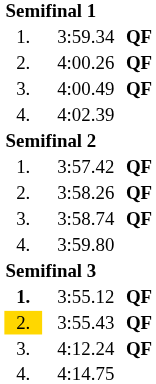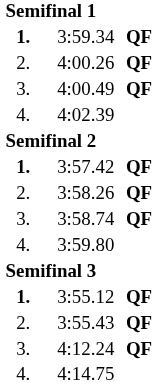3:59.34 | column 1: normal -> bold
3:57.42 | column 1: normal -> bold
3:55.43 | column 1: gold background -> no background
